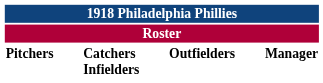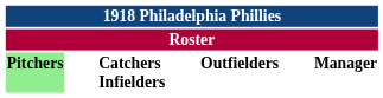Pitchers | column 1: no background -> lightgreen background
